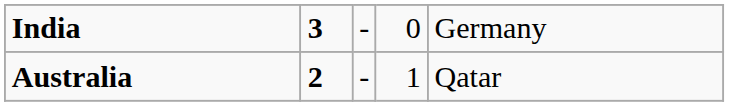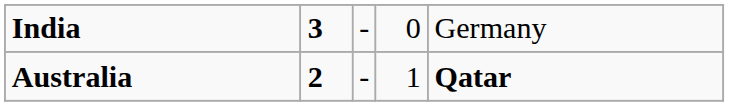Australia | column 5: normal -> bold
